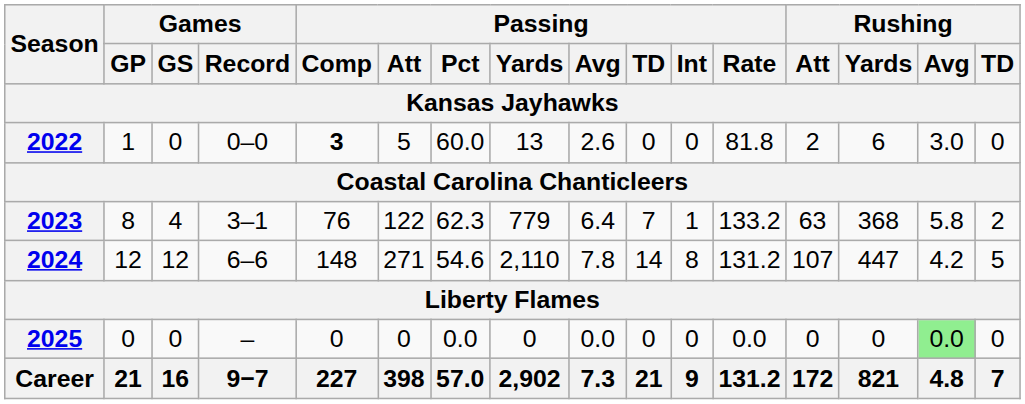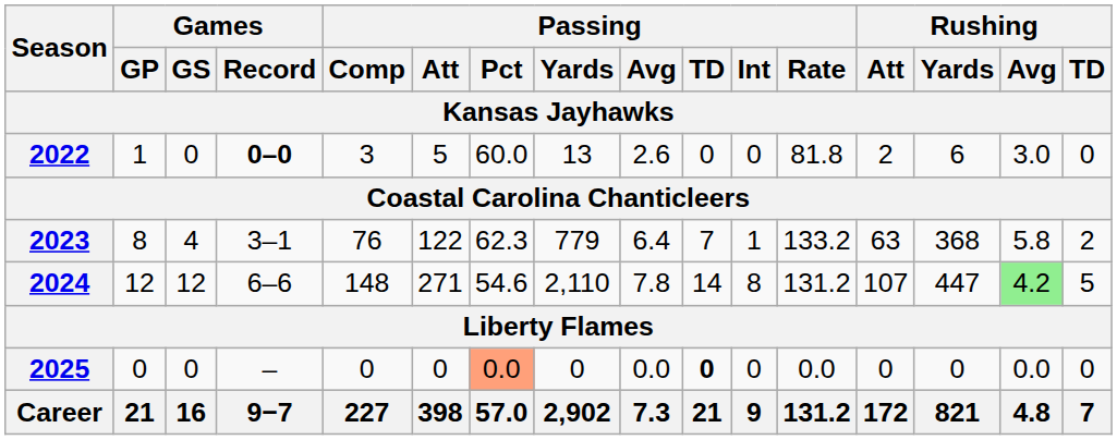2022 | Games / Record / Kansas Jayhawks: normal -> bold
2022 | Passing / Comp / Kansas Jayhawks: bold -> normal
2024 | Rushing / Avg / Kansas Jayhawks: no background -> lightgreen background
2025 | Passing / Pct / Kansas Jayhawks: no background -> lightsalmon background
2025 | Passing / TD / Kansas Jayhawks: normal -> bold
2025 | Rushing / Avg / Kansas Jayhawks: lightgreen background -> no background
